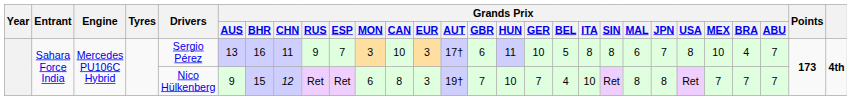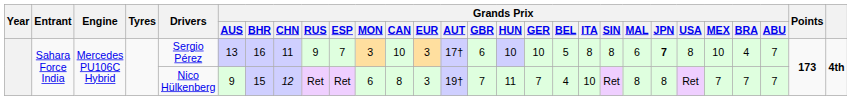row 3 | Grands Prix / HUN: 11 -> 10
row 3 | Grands Prix / JPN: normal -> bold
row 4 | Grands Prix / HUN: 10 -> 11
